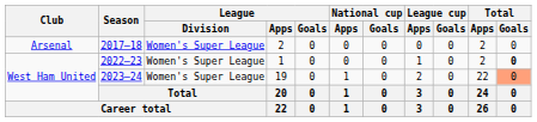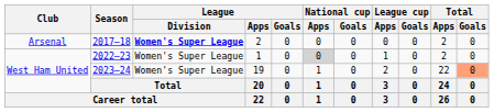2017–18 | League / Division: normal -> bold
2022–23 | National cup / Apps: no background -> lightgrey background
2022–23 | Total / Goals: bold -> normal
